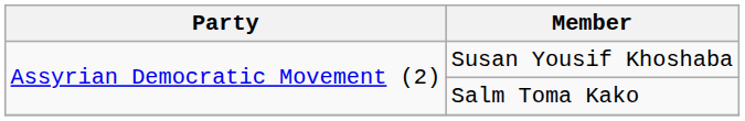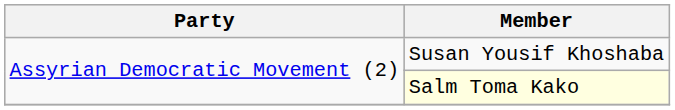Salm Toma Kako | Member: no background -> lightyellow background
